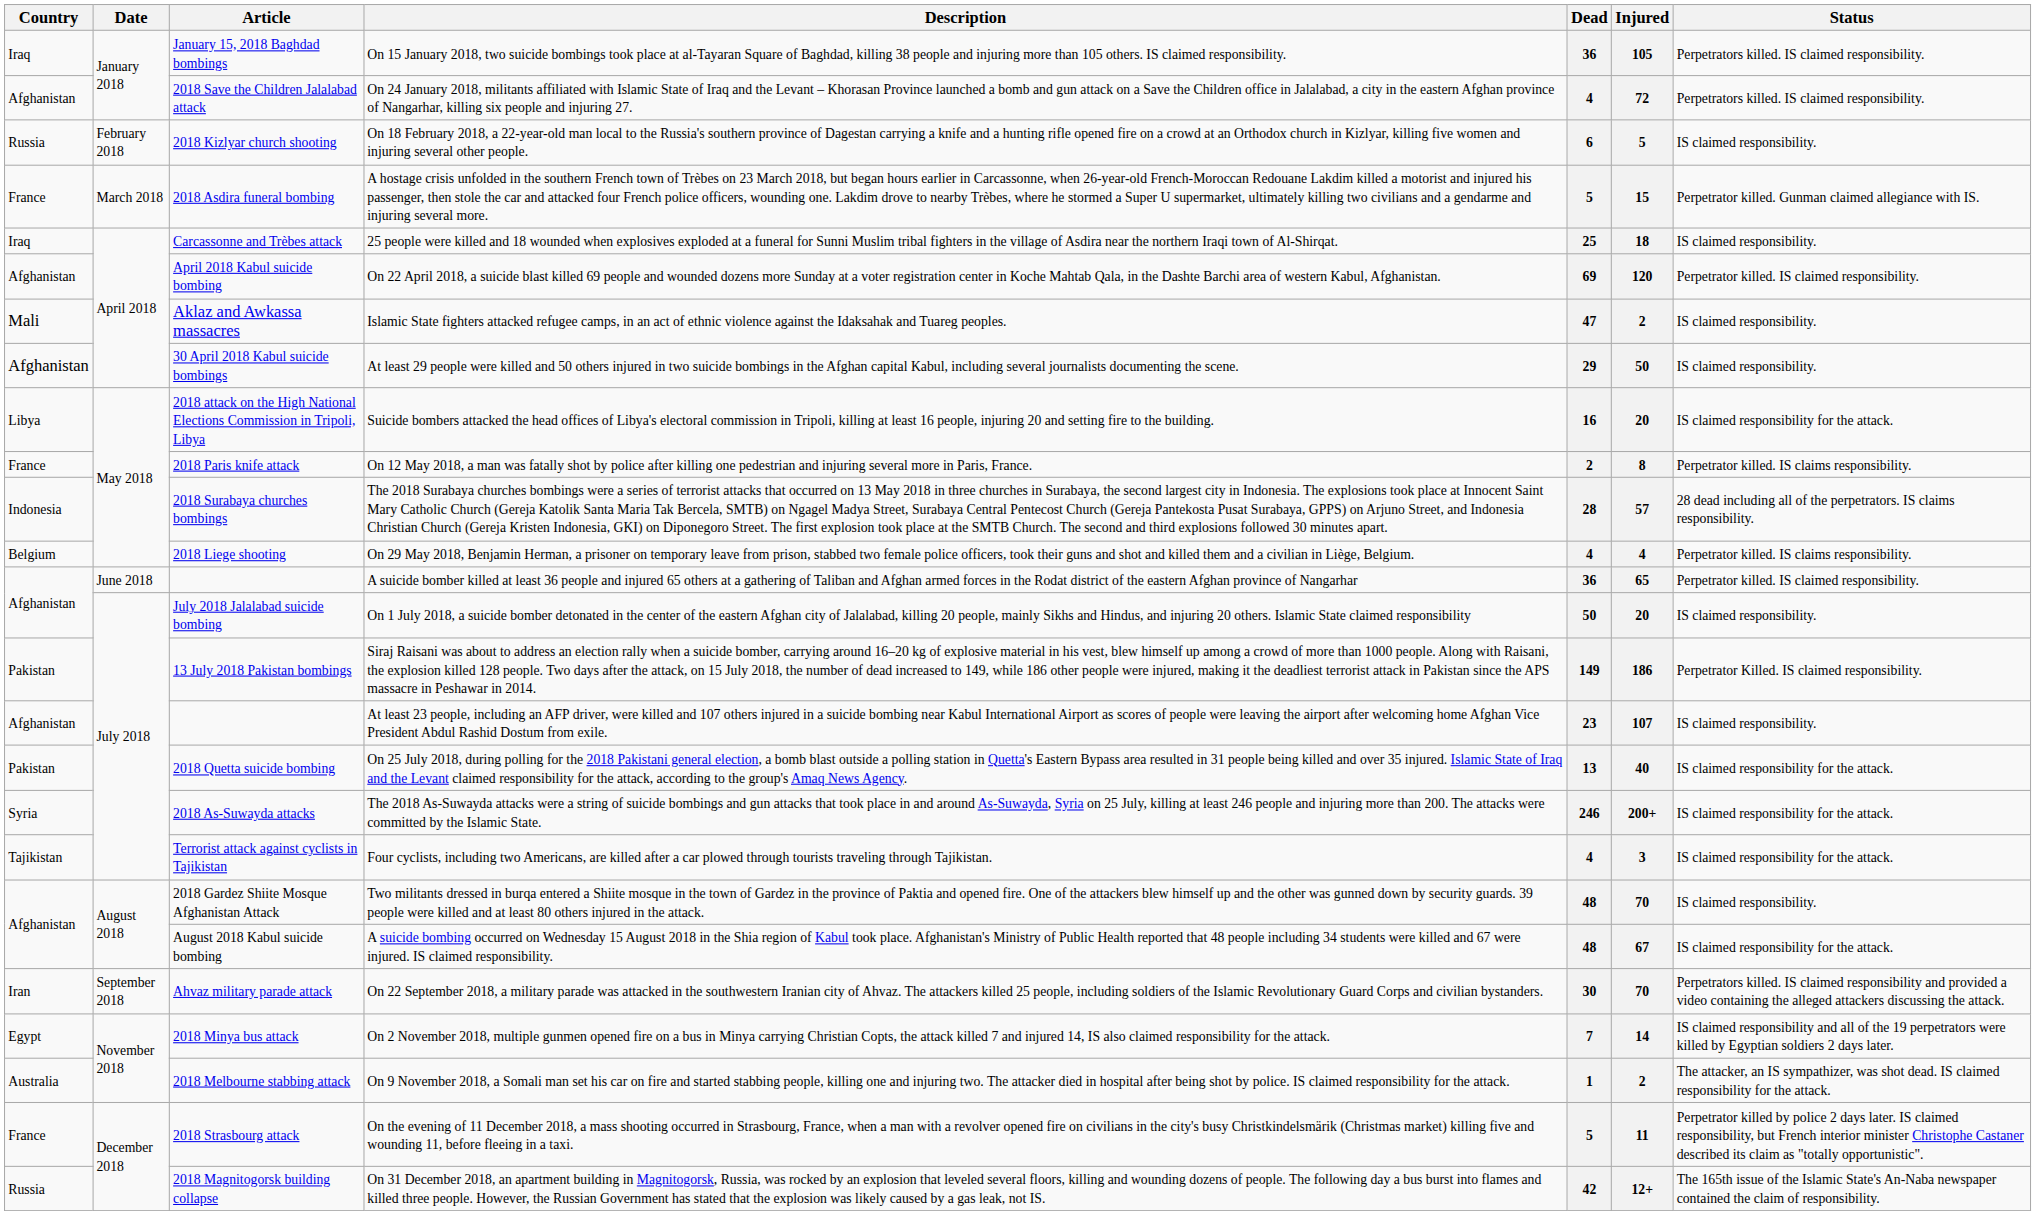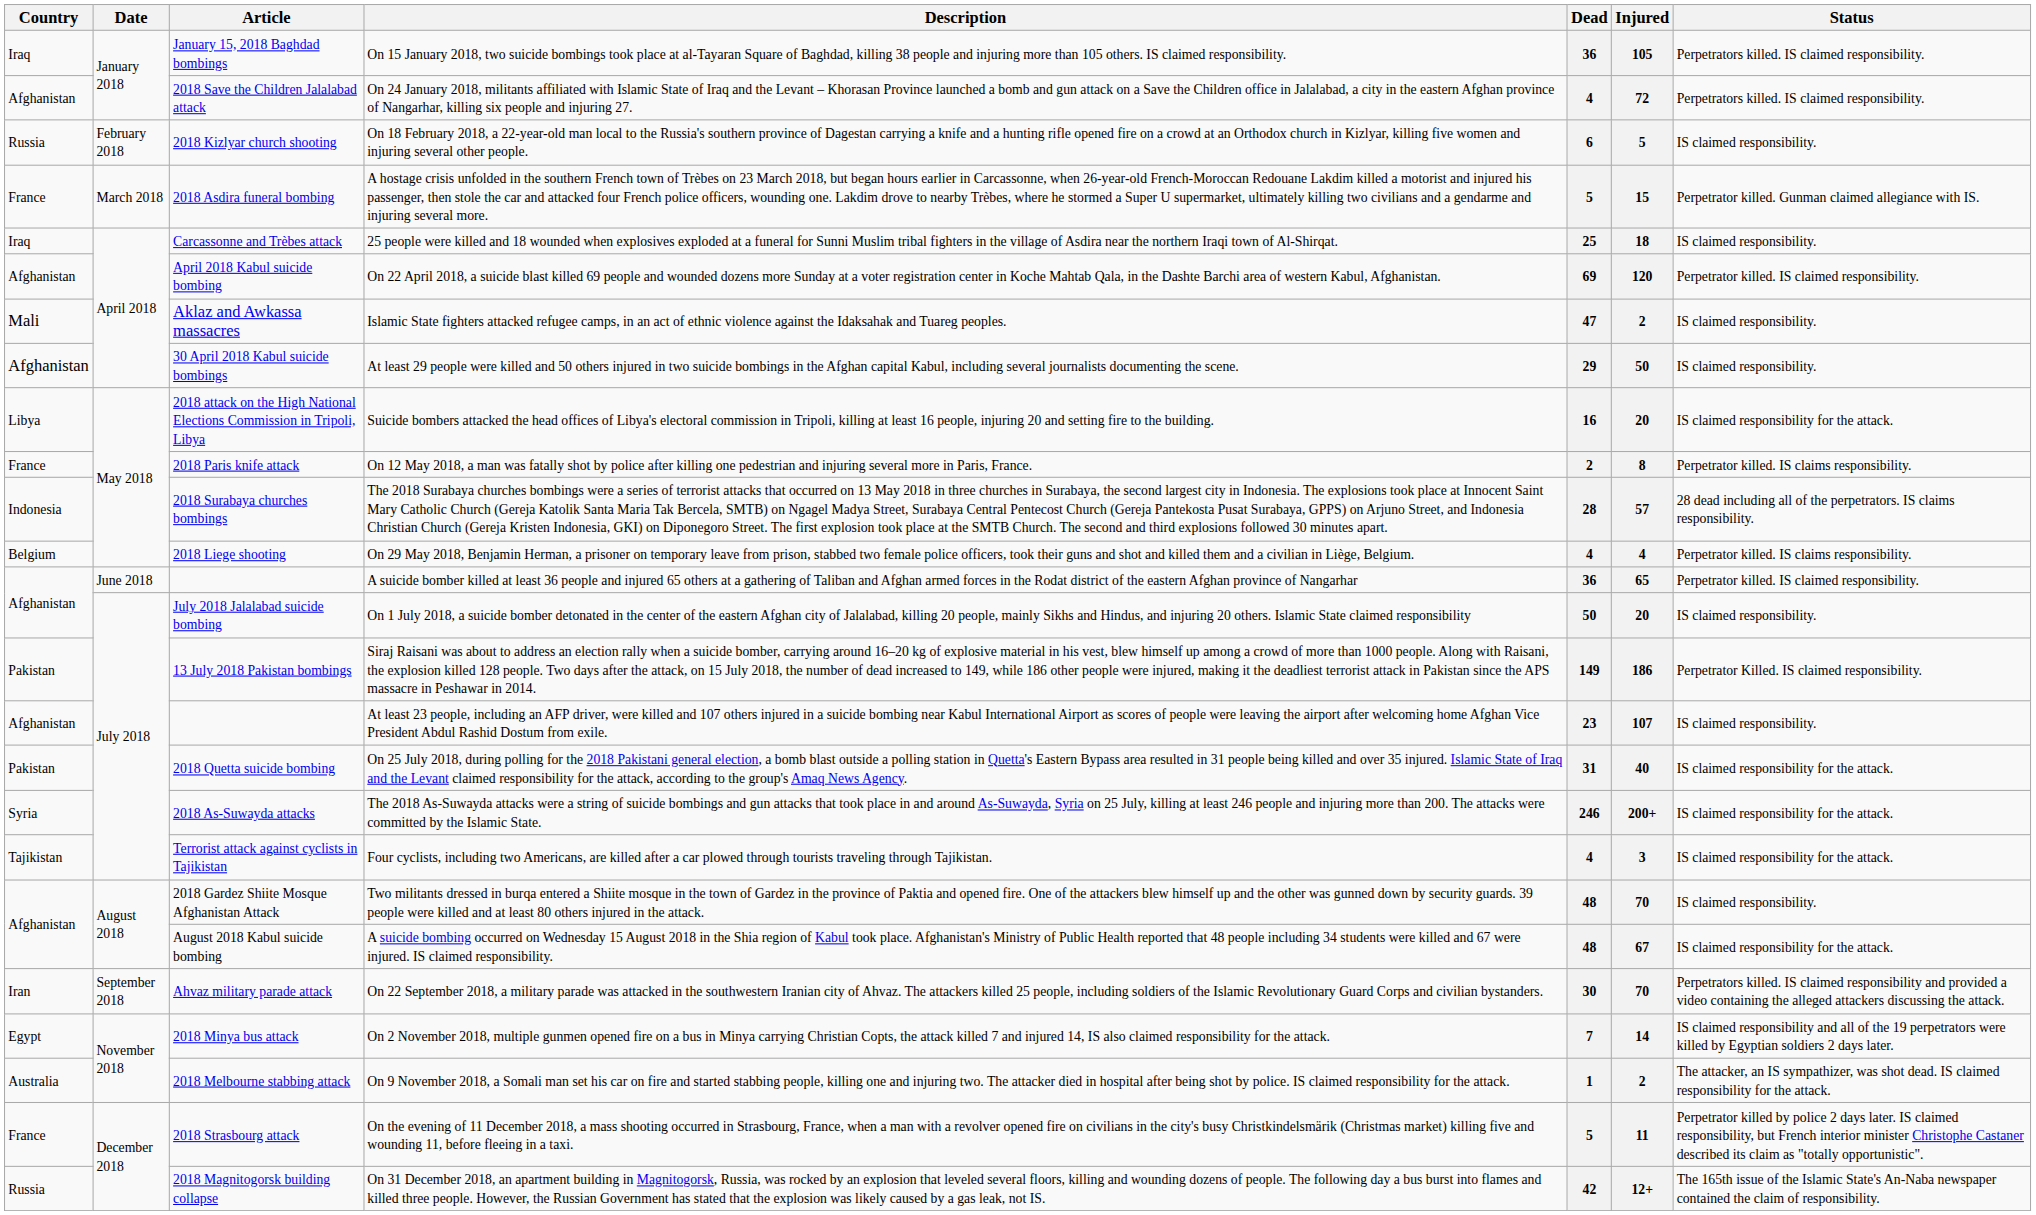row 18 | Dead: 13 -> 31
